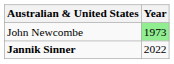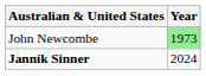Jannik Sinner | Year: 2022 -> 2024
